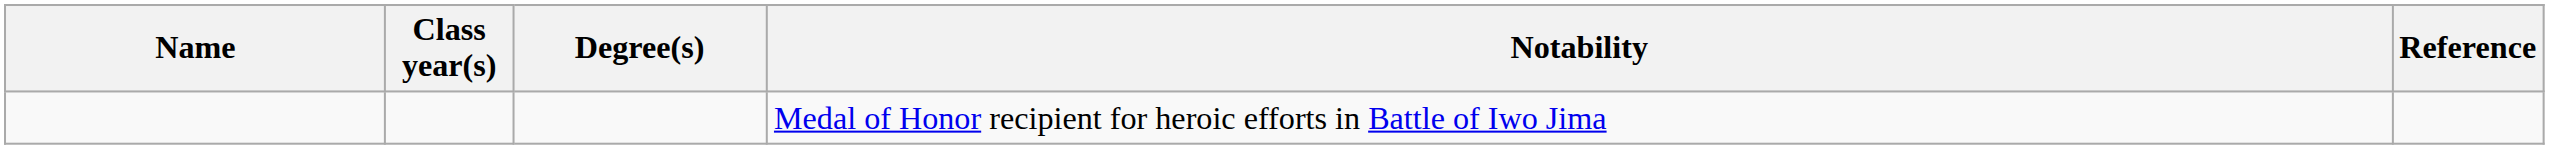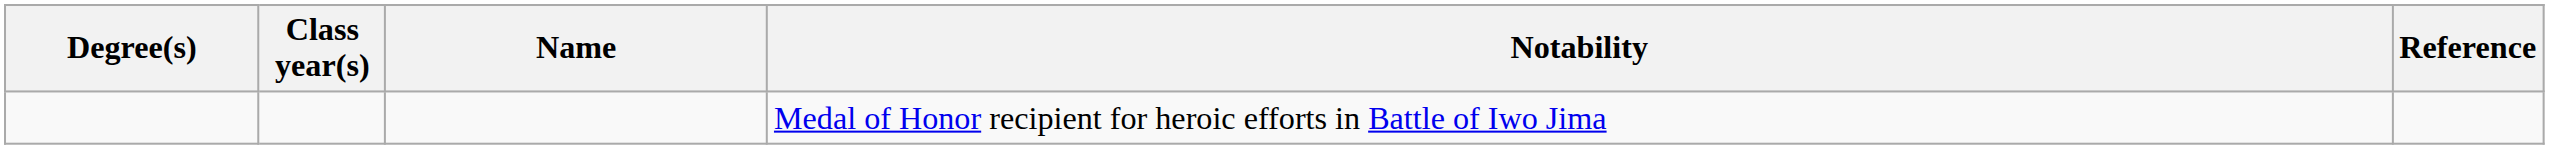columns swapped: Name <-> Degree(s)
